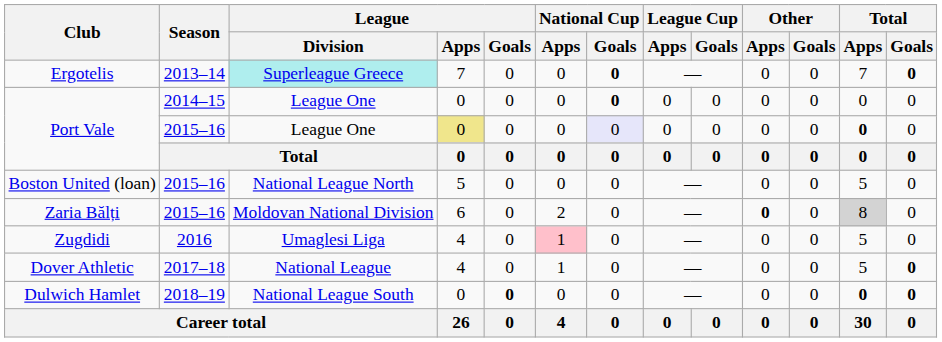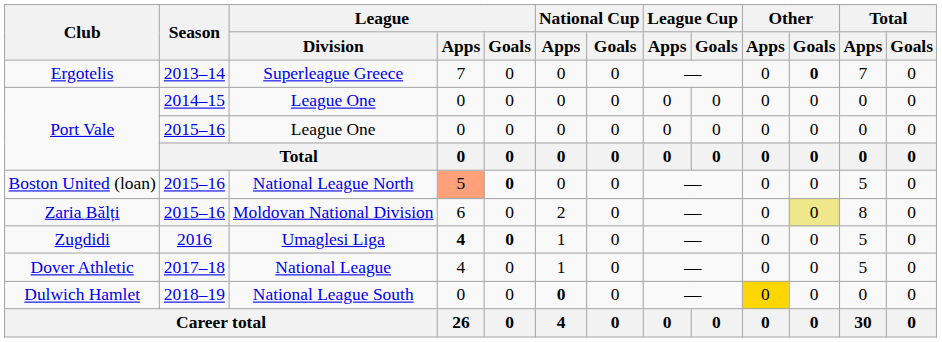Ergotelis | League / Division: paleturquoise background -> no background
Ergotelis | National Cup / Goals: bold -> normal
Ergotelis | Other / Goals: normal -> bold
Ergotelis | Total / Goals: bold -> normal
Port Vale / 2014–15 | National Cup / Goals: bold -> normal
Port Vale / 2015–16 | League / Apps: khaki background -> no background
Port Vale / 2015–16 | National Cup / Goals: lavender background -> no background
Port Vale / 2015–16 | Total / Apps: bold -> normal
Boston United (loan) | League / Apps: no background -> lightsalmon background
Boston United (loan) | League / Goals: normal -> bold
Zaria Bălți | Other / Apps: bold -> normal
Zaria Bălți | Other / Goals: no background -> khaki background
Zaria Bălți | Total / Apps: lightgrey background -> no background
Zugdidi | League / Apps: normal -> bold
Zugdidi | League / Goals: normal -> bold
Zugdidi | National Cup / Apps: pink background -> no background
Dover Athletic | Total / Goals: bold -> normal
Dulwich Hamlet | League / Goals: bold -> normal
Dulwich Hamlet | National Cup / Apps: normal -> bold
Dulwich Hamlet | Other / Apps: no background -> gold background
Dulwich Hamlet | Total / Apps: bold -> normal
Dulwich Hamlet | Total / Goals: bold -> normal
